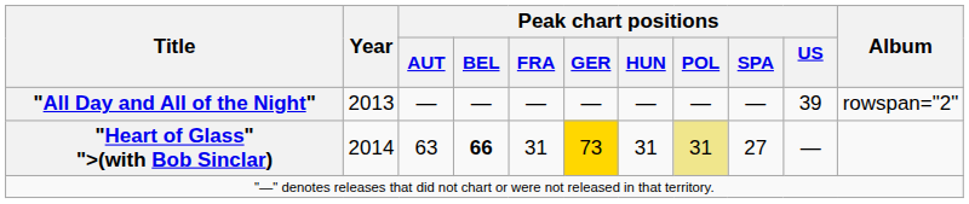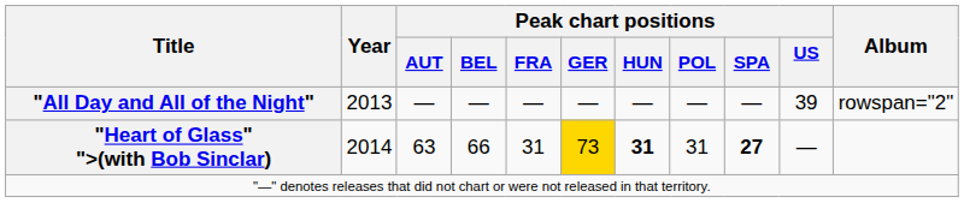"Heart of Glass" ">(with Bob Sinclar) | Peak chart positions / BEL: bold -> normal
"Heart of Glass" ">(with Bob Sinclar) | Peak chart positions / HUN: normal -> bold
"Heart of Glass" ">(with Bob Sinclar) | Peak chart positions / POL: khaki background -> no background
"Heart of Glass" ">(with Bob Sinclar) | Peak chart positions / SPA: normal -> bold
